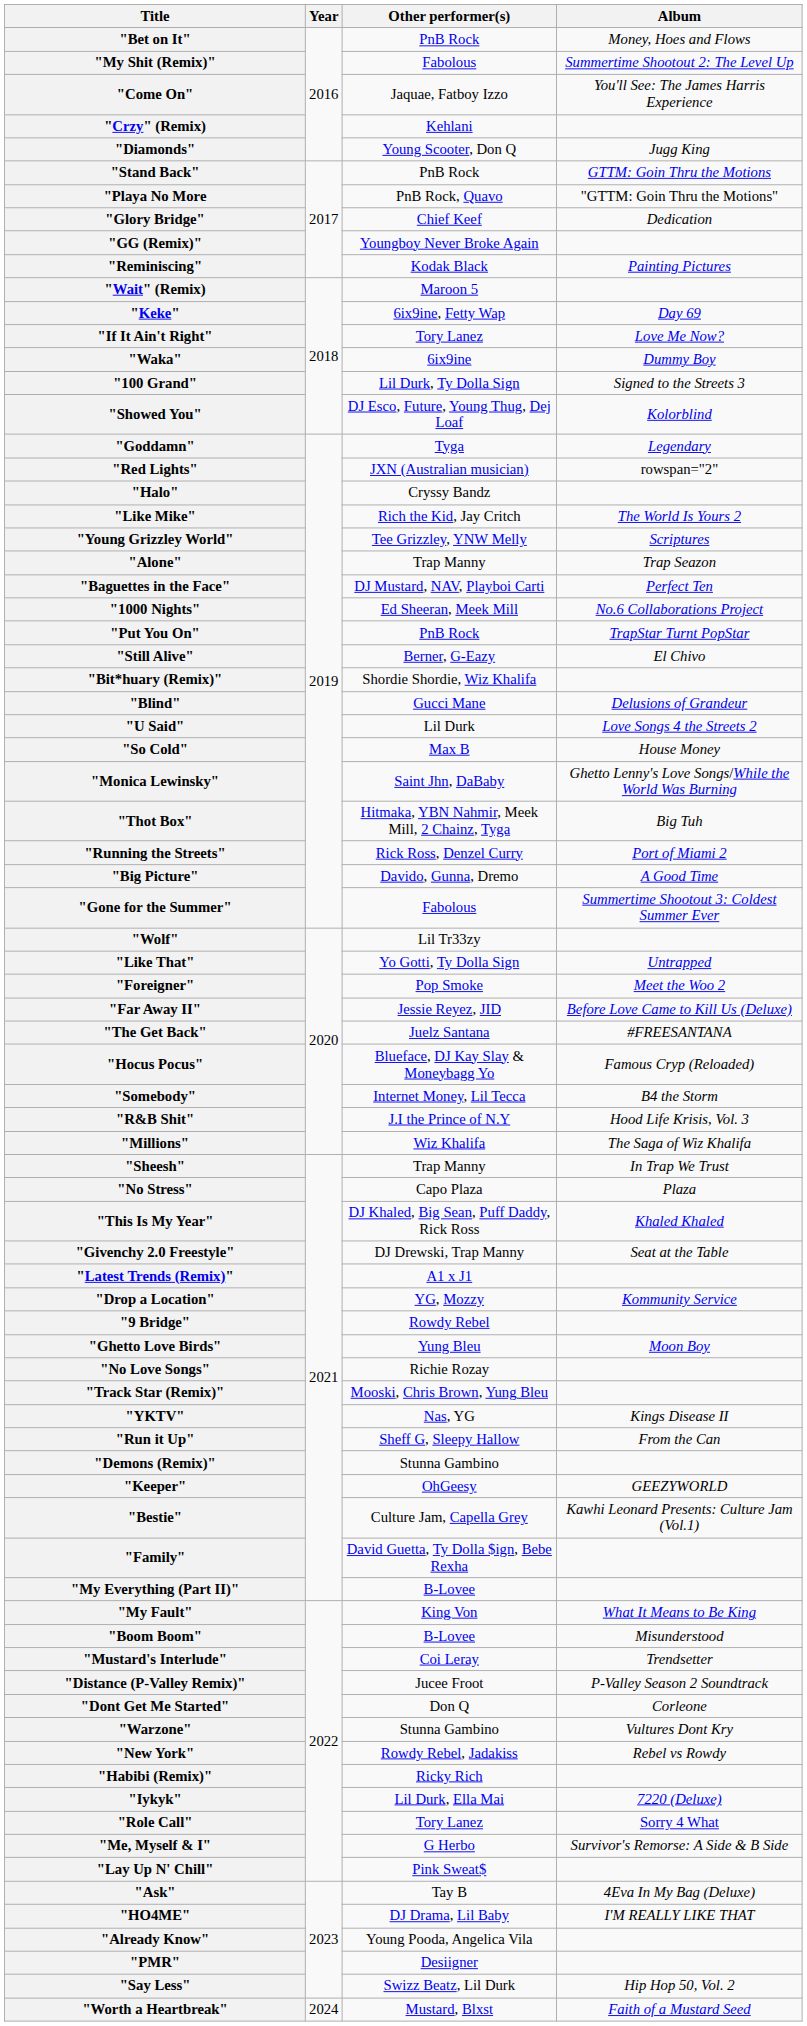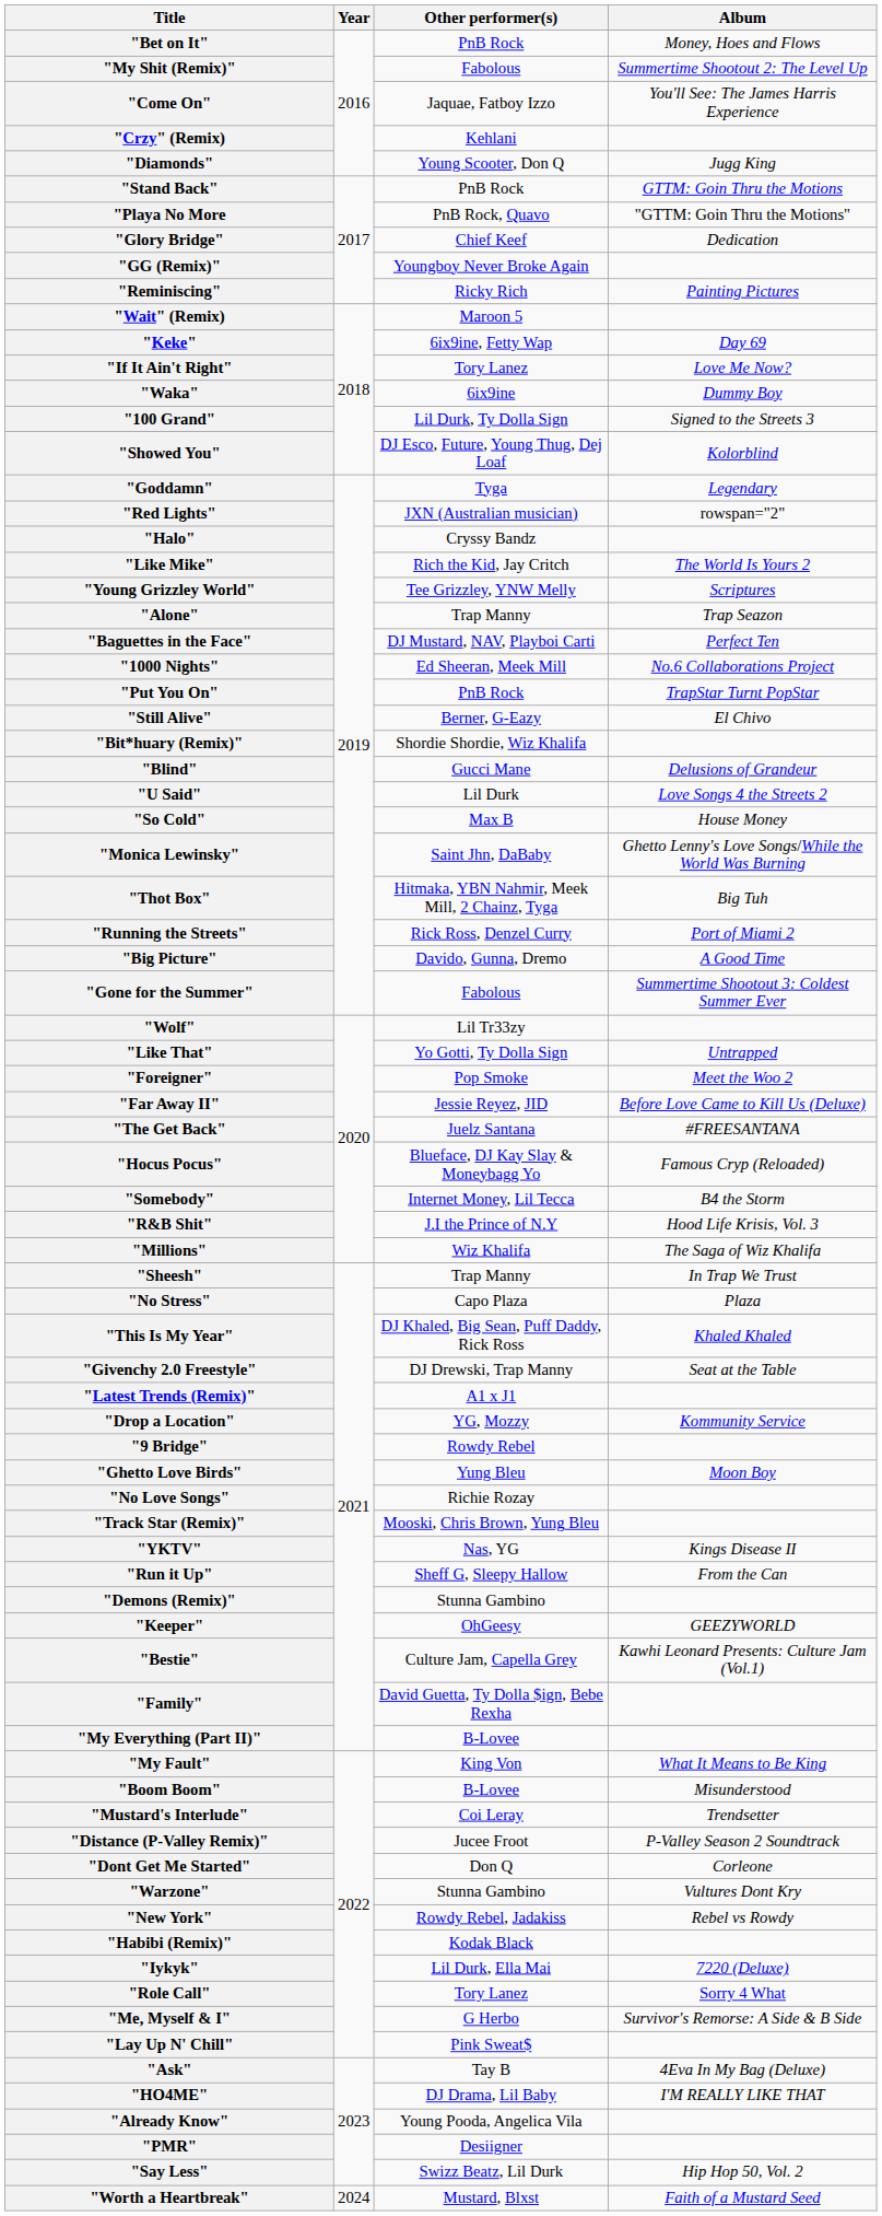"Reminiscing" | Other performer(s): Kodak Black -> Ricky Rich
"Habibi (Remix)" | Other performer(s): Ricky Rich -> Kodak Black
